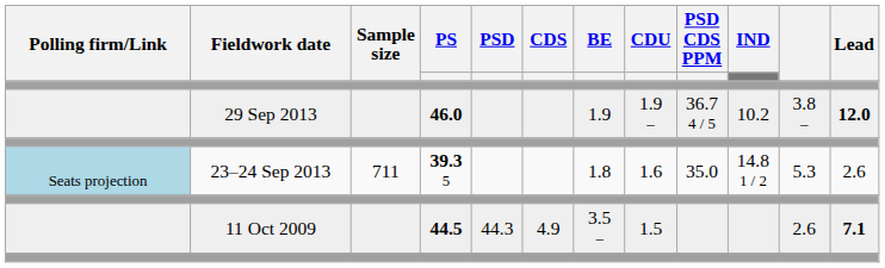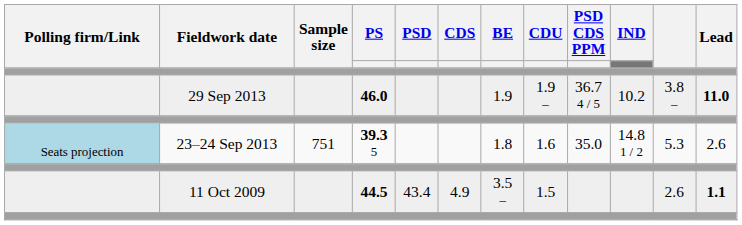29 Sep 2013 | Lead: 12.0 -> 11.0
23–24 Sep 2013 | Sample size: 711 -> 751
11 Oct 2009 | PSD: 44.3 -> 43.4
11 Oct 2009 | Lead: 7.1 -> 1.1
